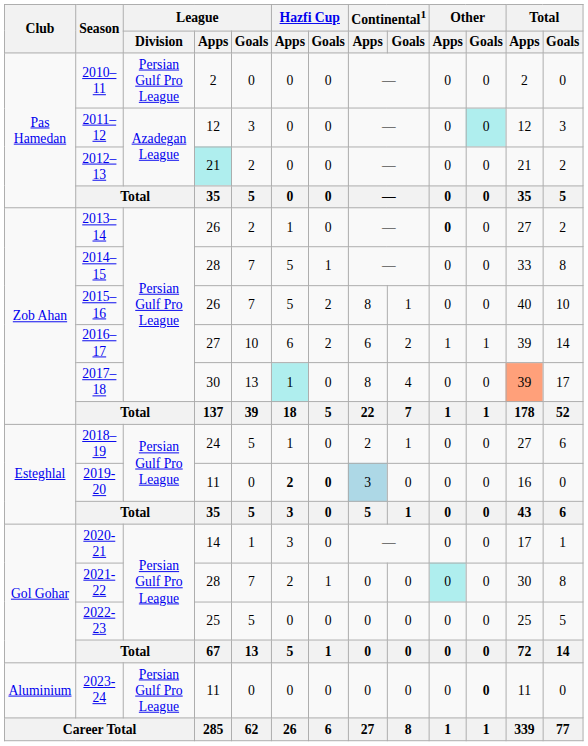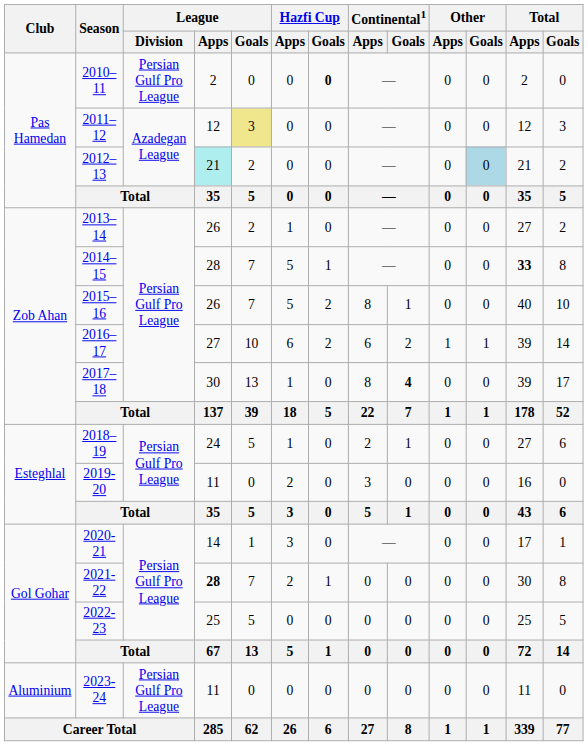2010–11 | Hazfi Cup / Goals: normal -> bold
2011–12 | League / Goals: no background -> khaki background
2011–12 | Other / Goals: paleturquoise background -> no background
2012–13 | Other / Goals: no background -> lightblue background
2013–14 | Other / Apps: bold -> normal
2014–15 | Total / Apps: normal -> bold
2017–18 | Hazfi Cup / Apps: paleturquoise background -> no background
2017–18 | Continental1 / Goals: normal -> bold
2017–18 | Total / Apps: lightsalmon background -> no background
2019-20 | Hazfi Cup / Apps: bold -> normal
2019-20 | Hazfi Cup / Goals: bold -> normal
2019-20 | Continental1 / Apps: lightblue background -> no background
2021-22 | League / Apps: normal -> bold
2021-22 | Other / Apps: paleturquoise background -> no background
2023-24 | Other / Goals: bold -> normal
